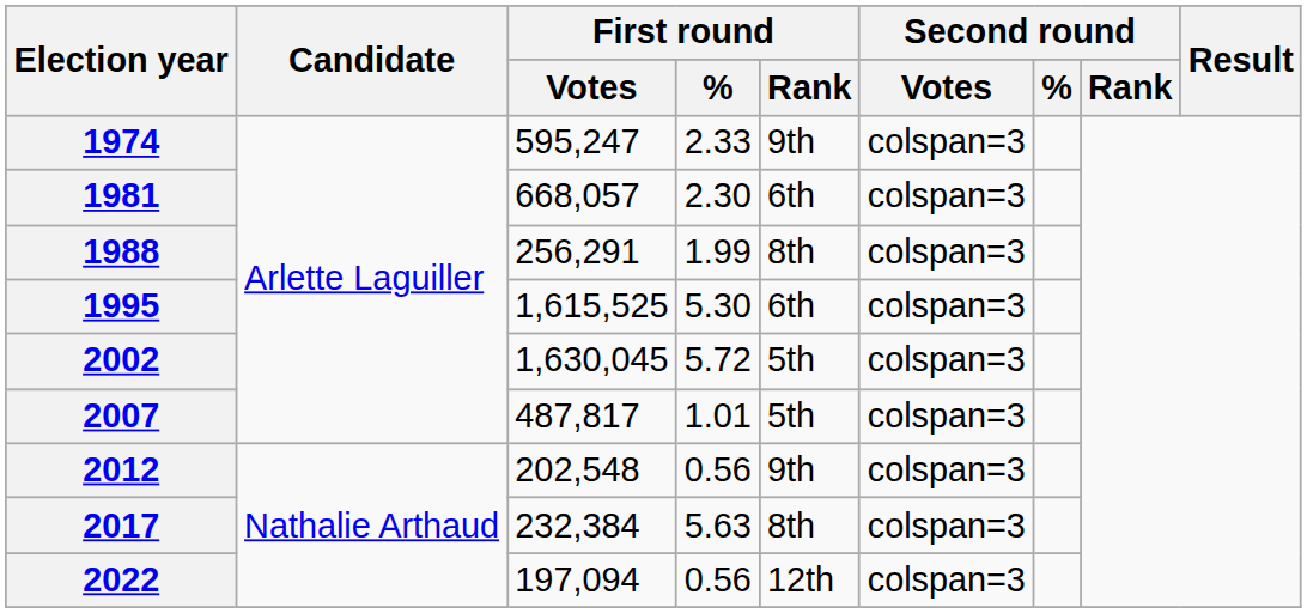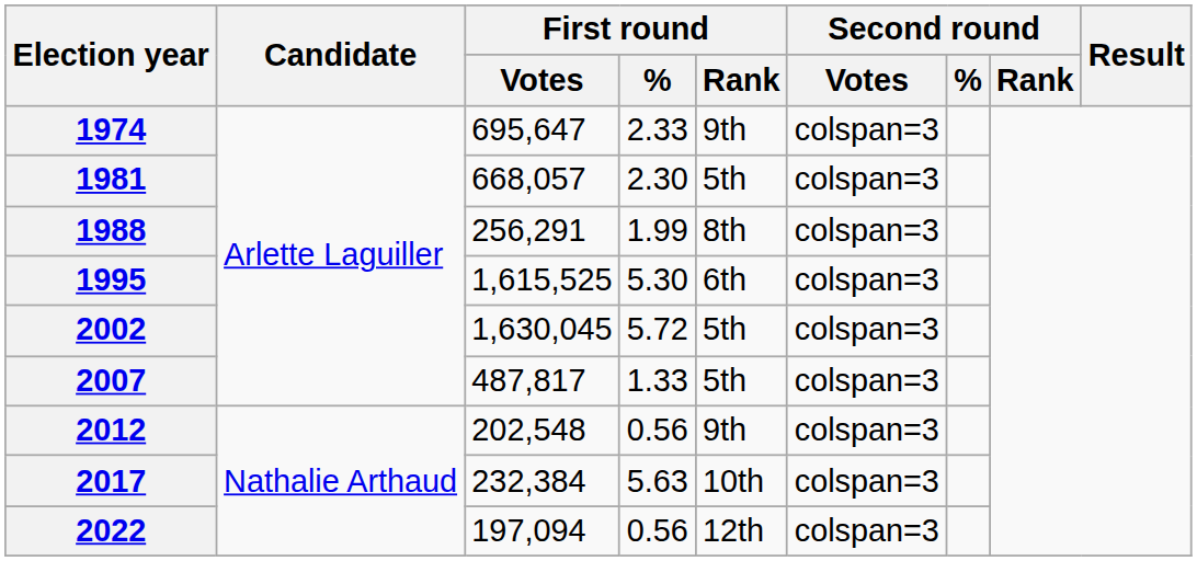1974 | First round / Votes: 595,247 -> 695,647
1981 | First round / Rank: 6th -> 5th
2007 | First round / %: 1.01 -> 1.33
2017 | First round / Rank: 8th -> 10th
